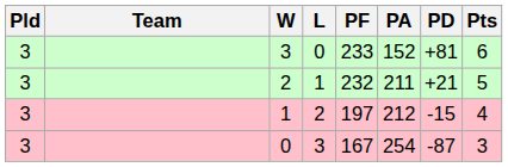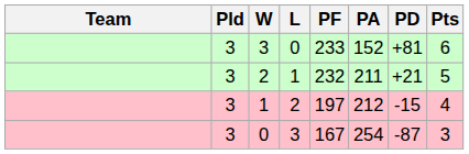columns swapped: Team <-> Pld
